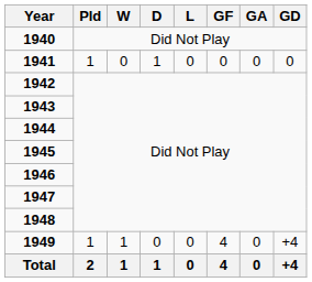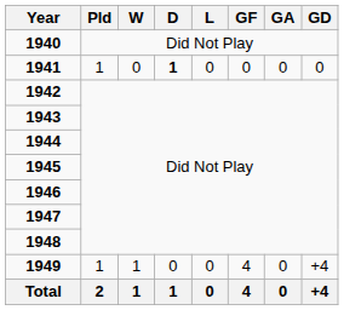1941 | D: normal -> bold
